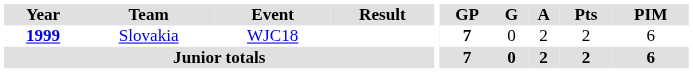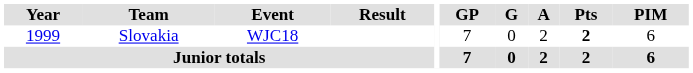Slovakia | Year: bold -> normal
Slovakia | GP: bold -> normal
Slovakia | Pts: normal -> bold
